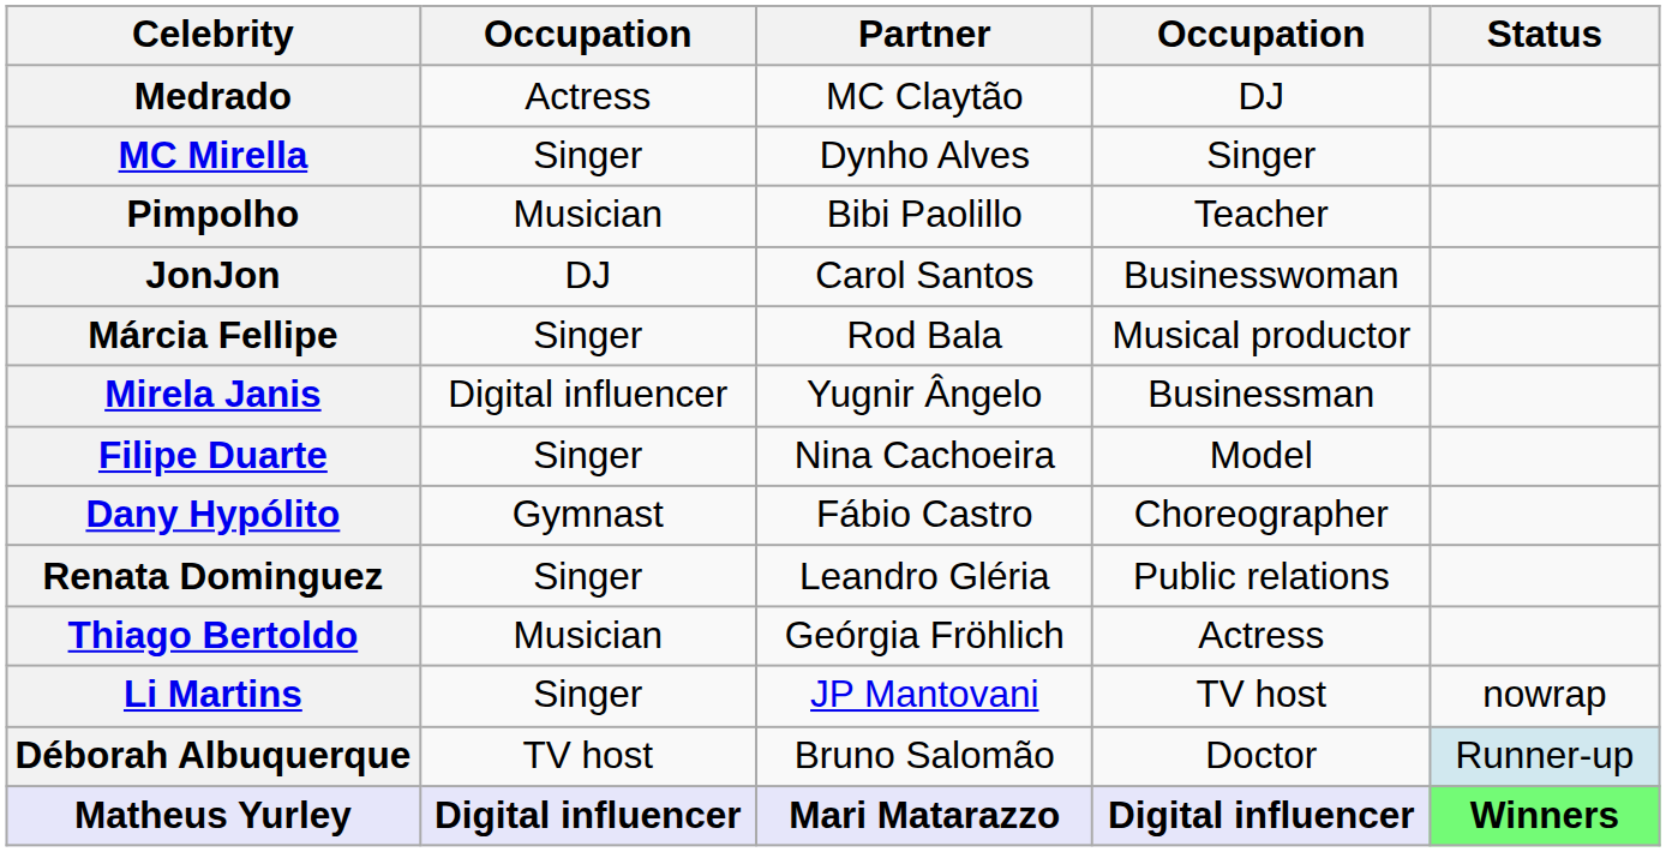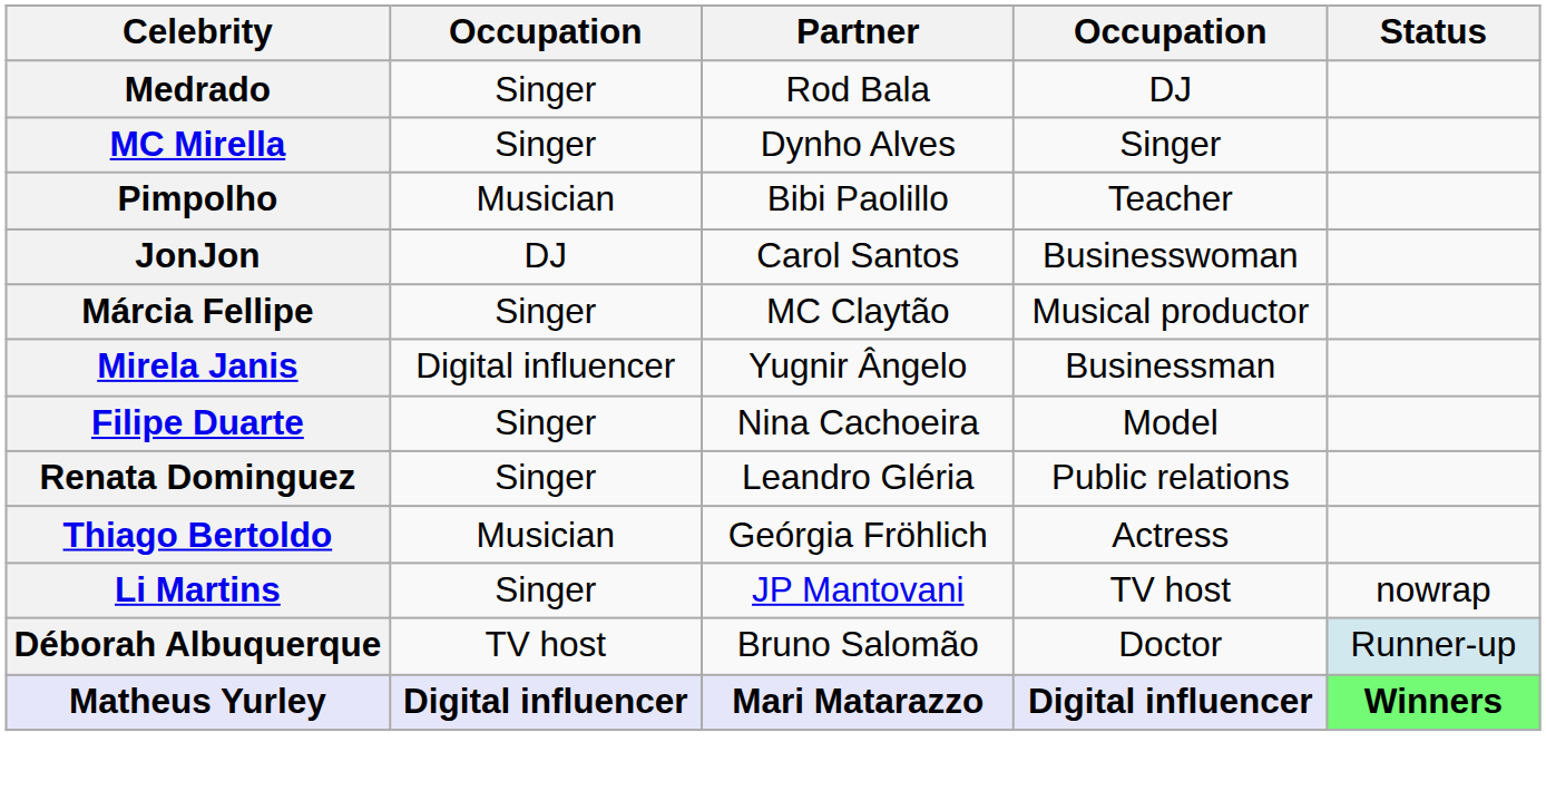Medrado | column 2: Actress -> Singer
Medrado | Partner: MC Claytão -> Rod Bala
Márcia Fellipe | Partner: Rod Bala -> MC Claytão
- row: Dany Hypólito | Gymnast | Fábio Castro | Choreographer
